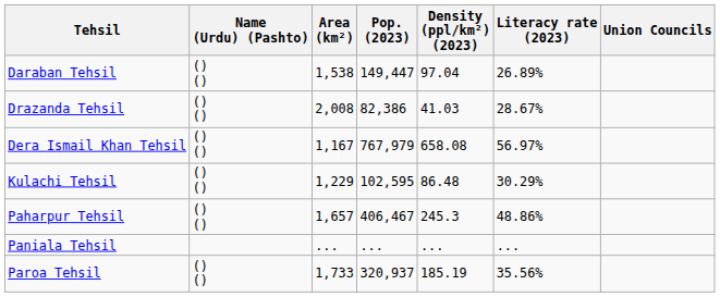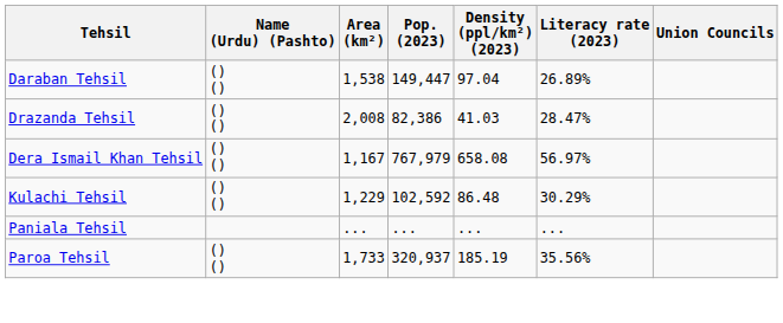Drazanda Tehsil | Literacy rate (2023): 28.67% -> 28.47%
Kulachi Tehsil | Pop. (2023): 102,595 -> 102,592
- row: Paharpur Tehsil | () () | 1,657 | 406,467 | 245.3 | 48.86%
